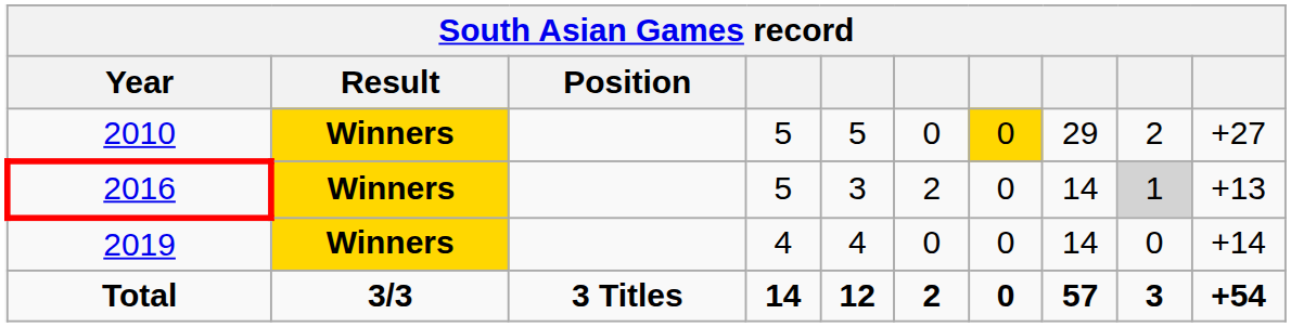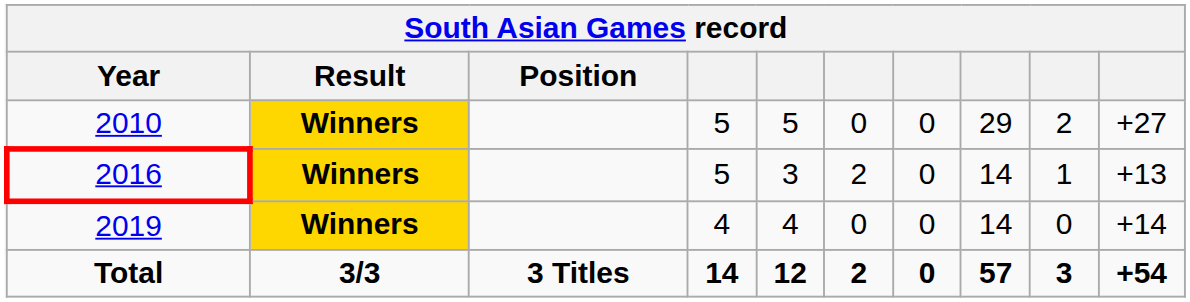2010 | column 7: gold background -> no background
2016 | column 9: lightgrey background -> no background
